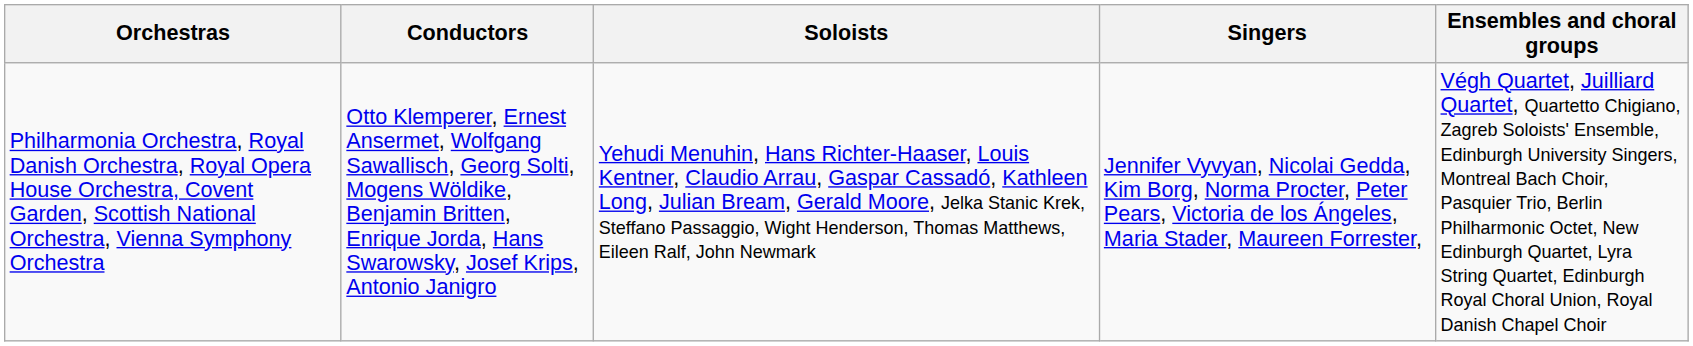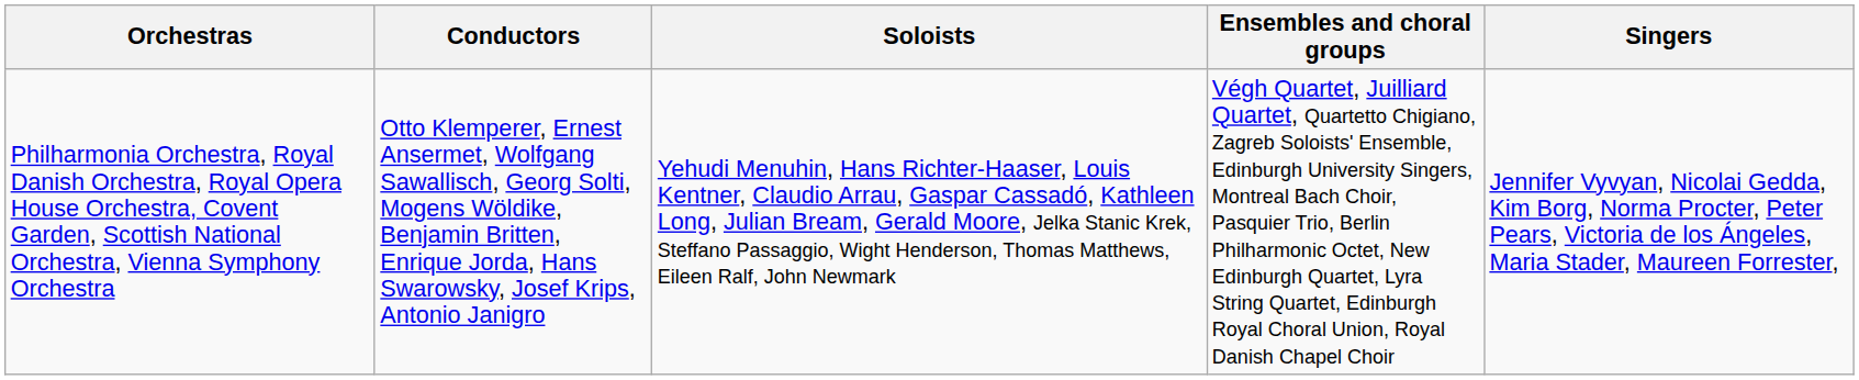columns swapped: Singers <-> Ensembles and choral groups
